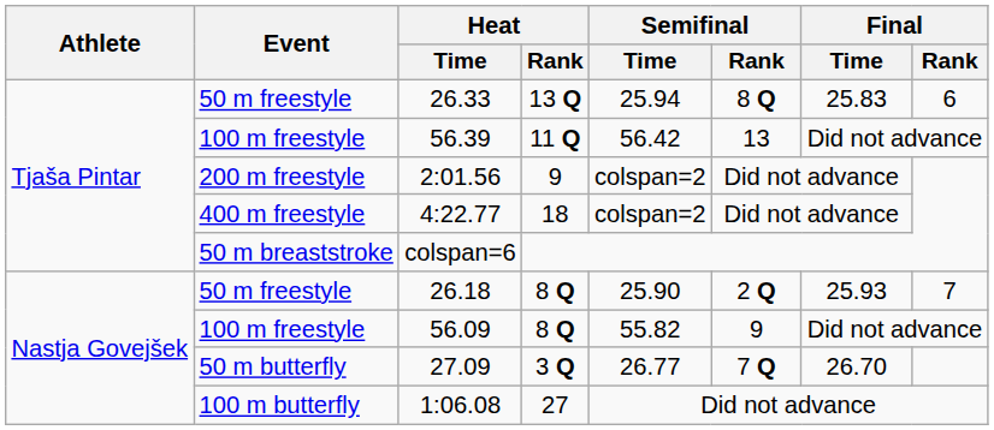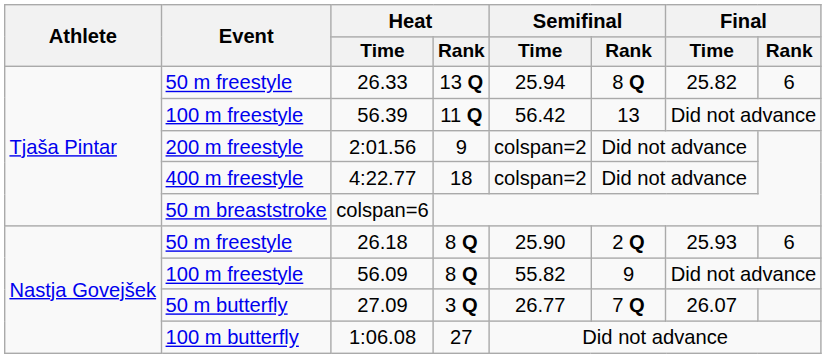26.33 | Final / Time: 25.83 -> 25.82
26.18 | Final / Rank: 7 -> 6
27.09 | Final / Time: 26.70 -> 26.07
